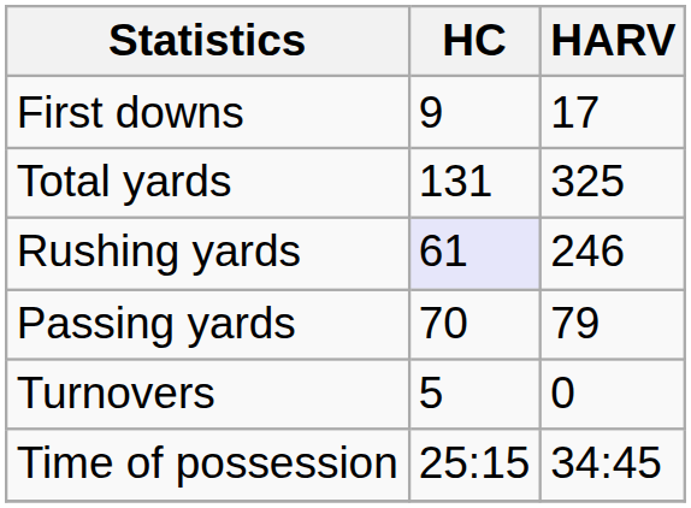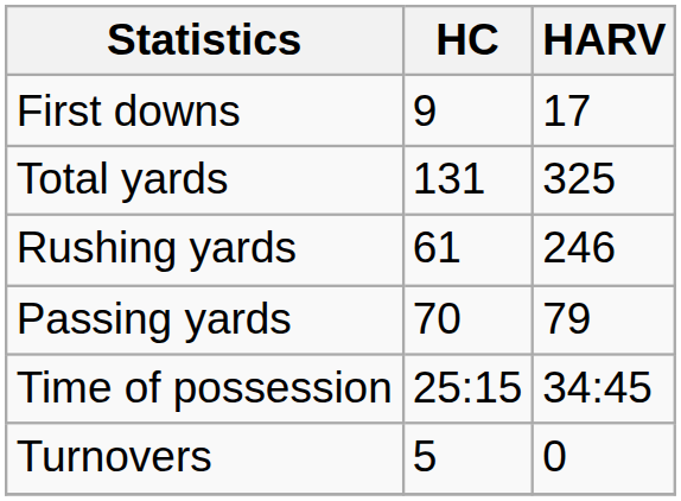Rushing yards | HC: lavender background -> no background
rows swapped: Turnovers <-> Time of possession
